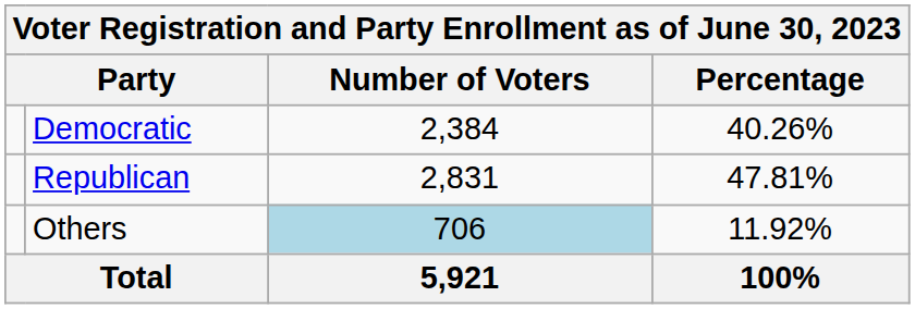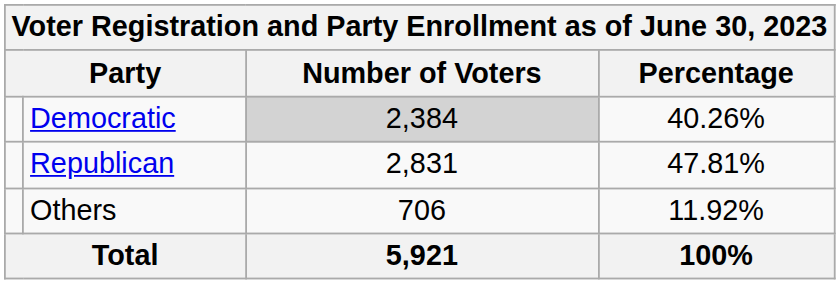Democratic | Number of Voters: no background -> lightgrey background
Others | Number of Voters: lightblue background -> no background
